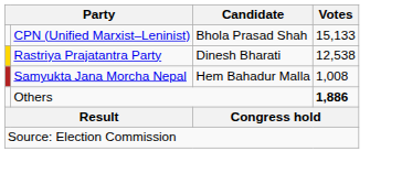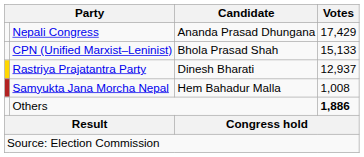+ row: Nepali Congress | Ananda Prasad Dhungana | 17,429
Rastriya Prajatantra Party | Votes: 12,538 -> 12,937
